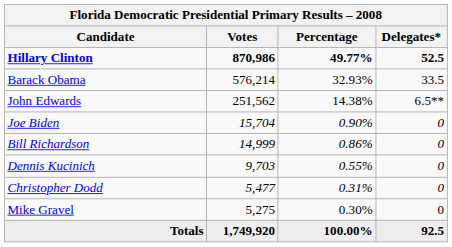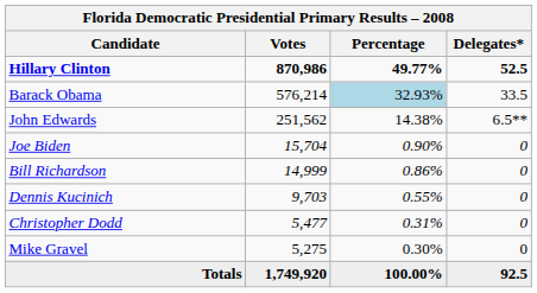Barack Obama | Percentage: no background -> lightblue background
